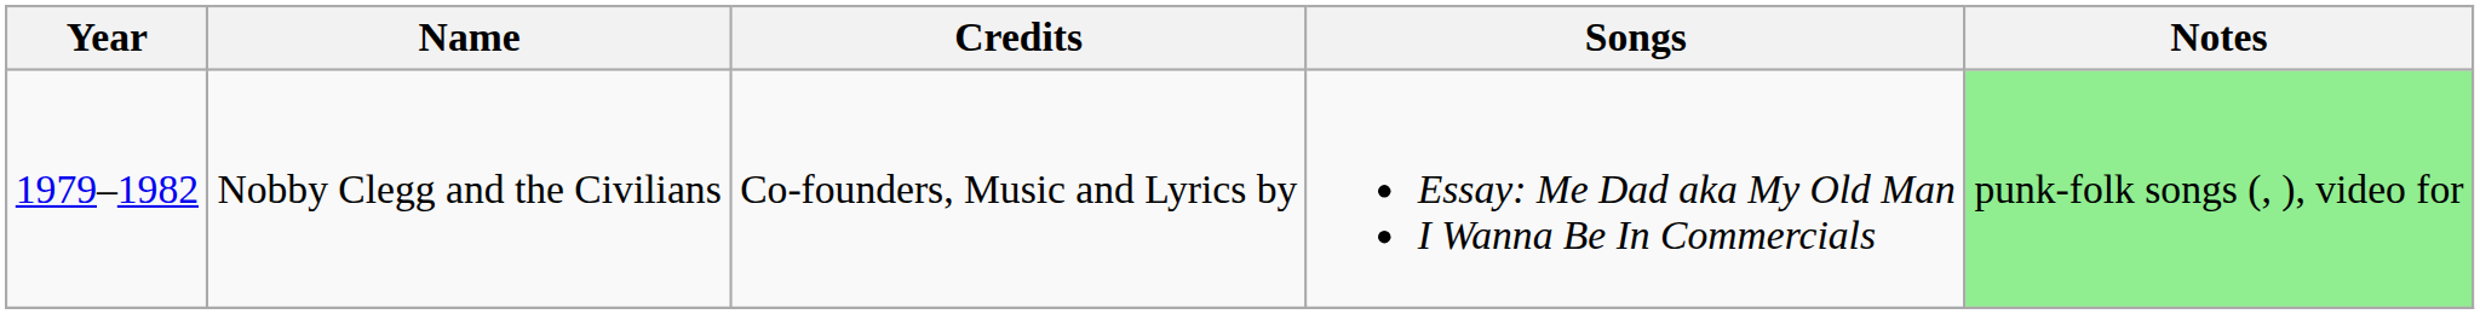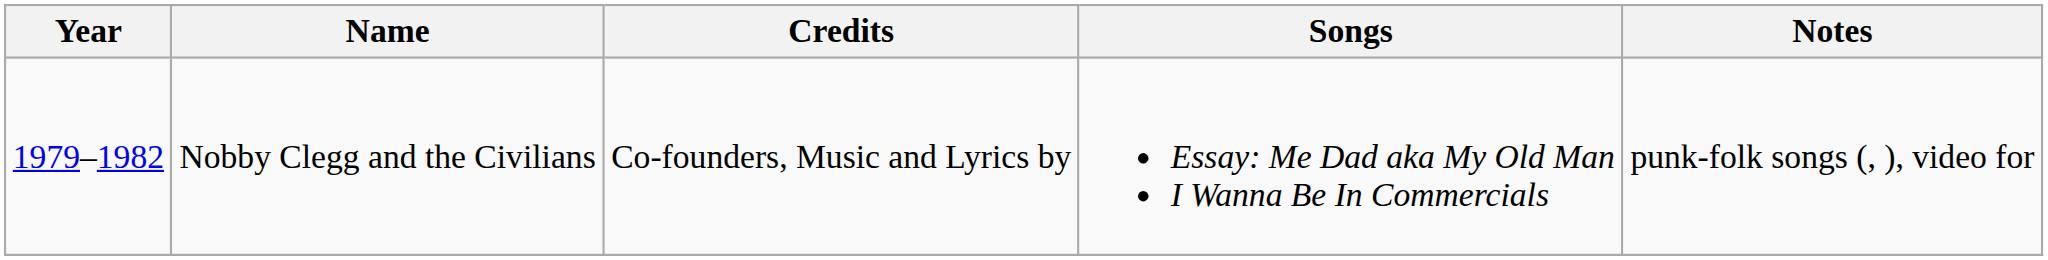Nobby Clegg and the Civilians | Notes: lightgreen background -> no background
